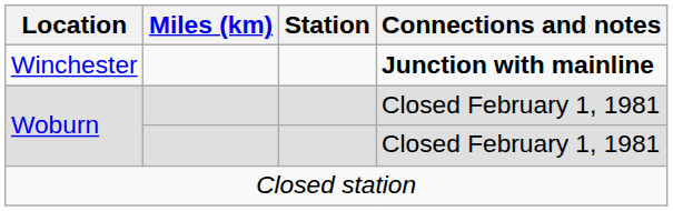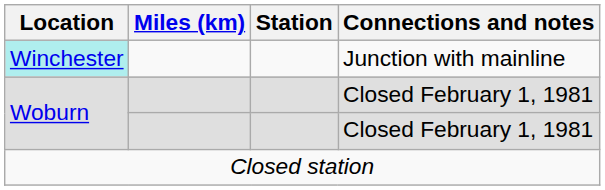Winchester | Location: no background -> paleturquoise background
Winchester | Connections and notes: bold -> normal
